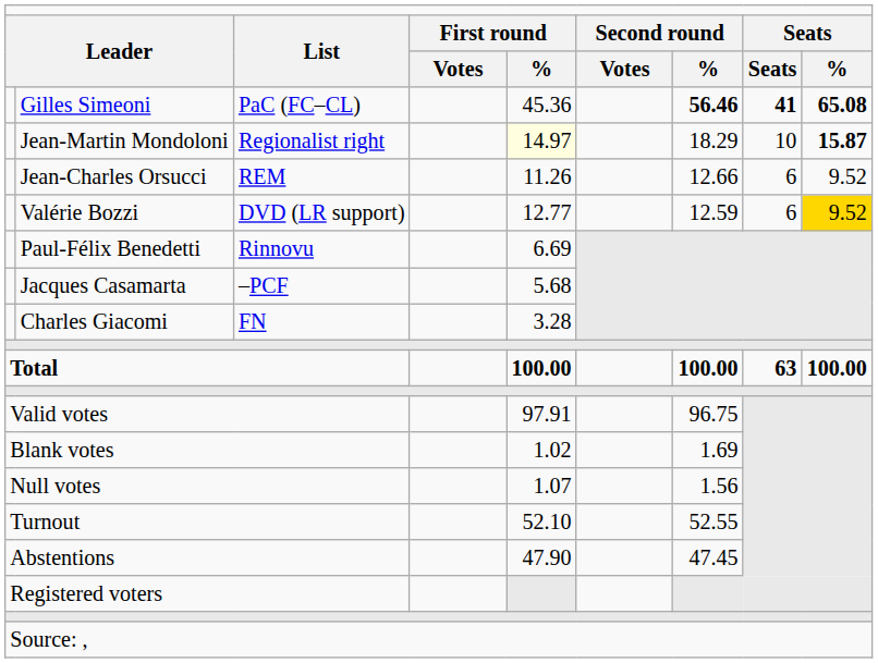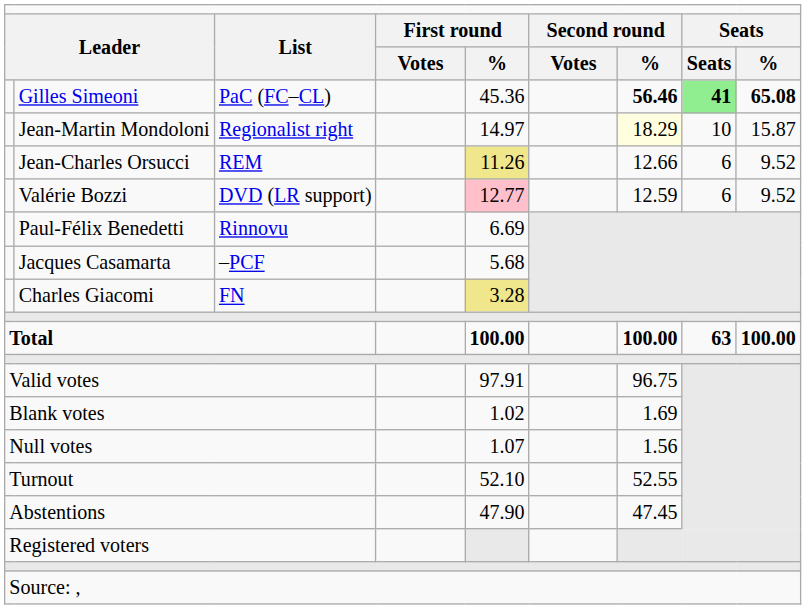Gilles Simeoni | column 8: no background -> lightgreen background
Jean-Martin Mondoloni | column 5: lightyellow background -> no background
Jean-Martin Mondoloni | column 7: no background -> lightyellow background
Jean-Martin Mondoloni | column 9: bold -> normal
Jean-Charles Orsucci | column 5: no background -> khaki background
Valérie Bozzi | column 5: no background -> pink background
Valérie Bozzi | column 9: gold background -> no background
Charles Giacomi | column 5: no background -> khaki background
